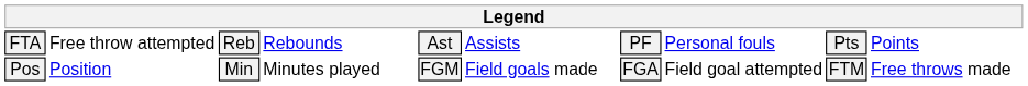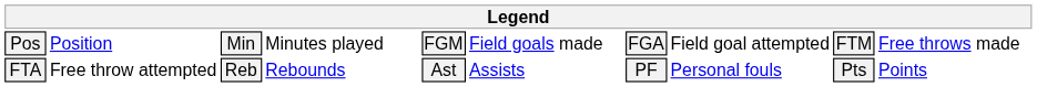rows swapped: Pos <-> FTA
